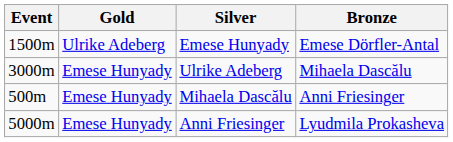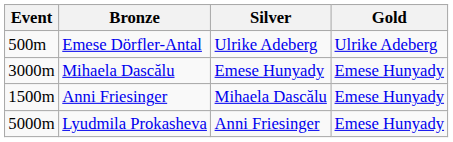columns swapped: Gold <-> Bronze
row 2 | Event: 1500m -> 500m
row 2 | Silver: Emese Hunyady -> Ulrike Adeberg
row 3 | Silver: Ulrike Adeberg -> Emese Hunyady
row 4 | Event: 500m -> 1500m
